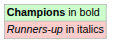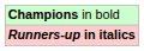row 2 | column 1: normal -> bold
